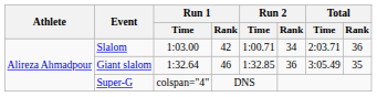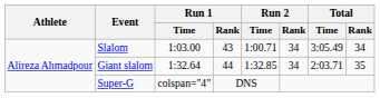Slalom | Run 1 / Rank: 42 -> 43
Slalom | Total / Time: 2:03.71 -> 3:05.49
Slalom | Total / Rank: 36 -> 34
Giant slalom | Run 1 / Rank: 46 -> 44
Giant slalom | Run 2 / Rank: 36 -> 34
Giant slalom | Total / Time: 3:05.49 -> 2:03.71
